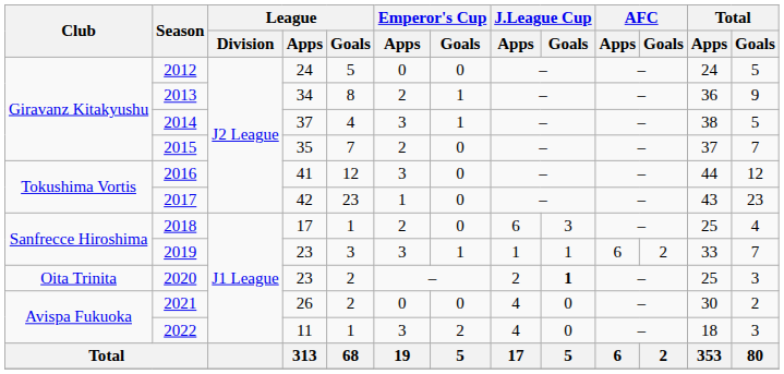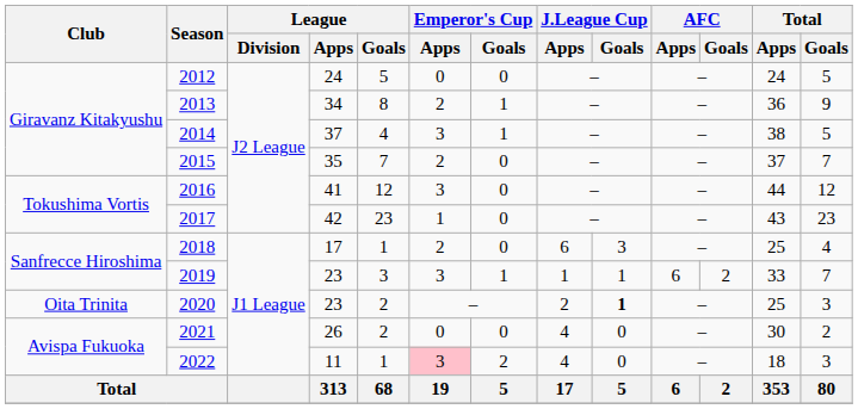2022 | Emperor's Cup / Apps: no background -> pink background
